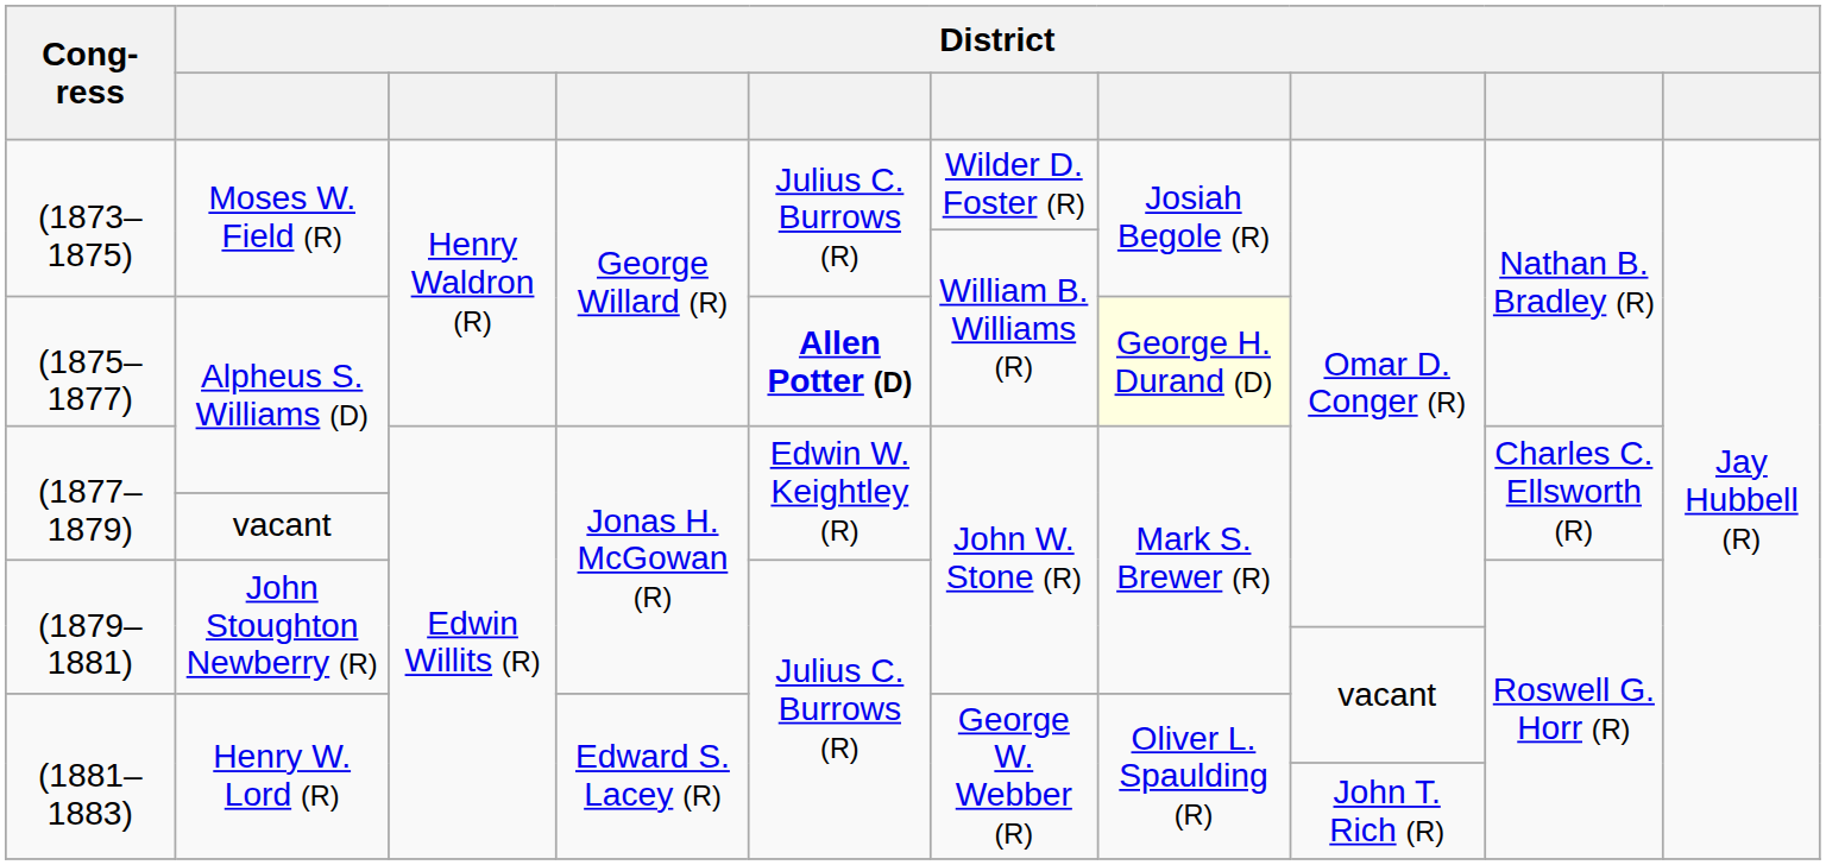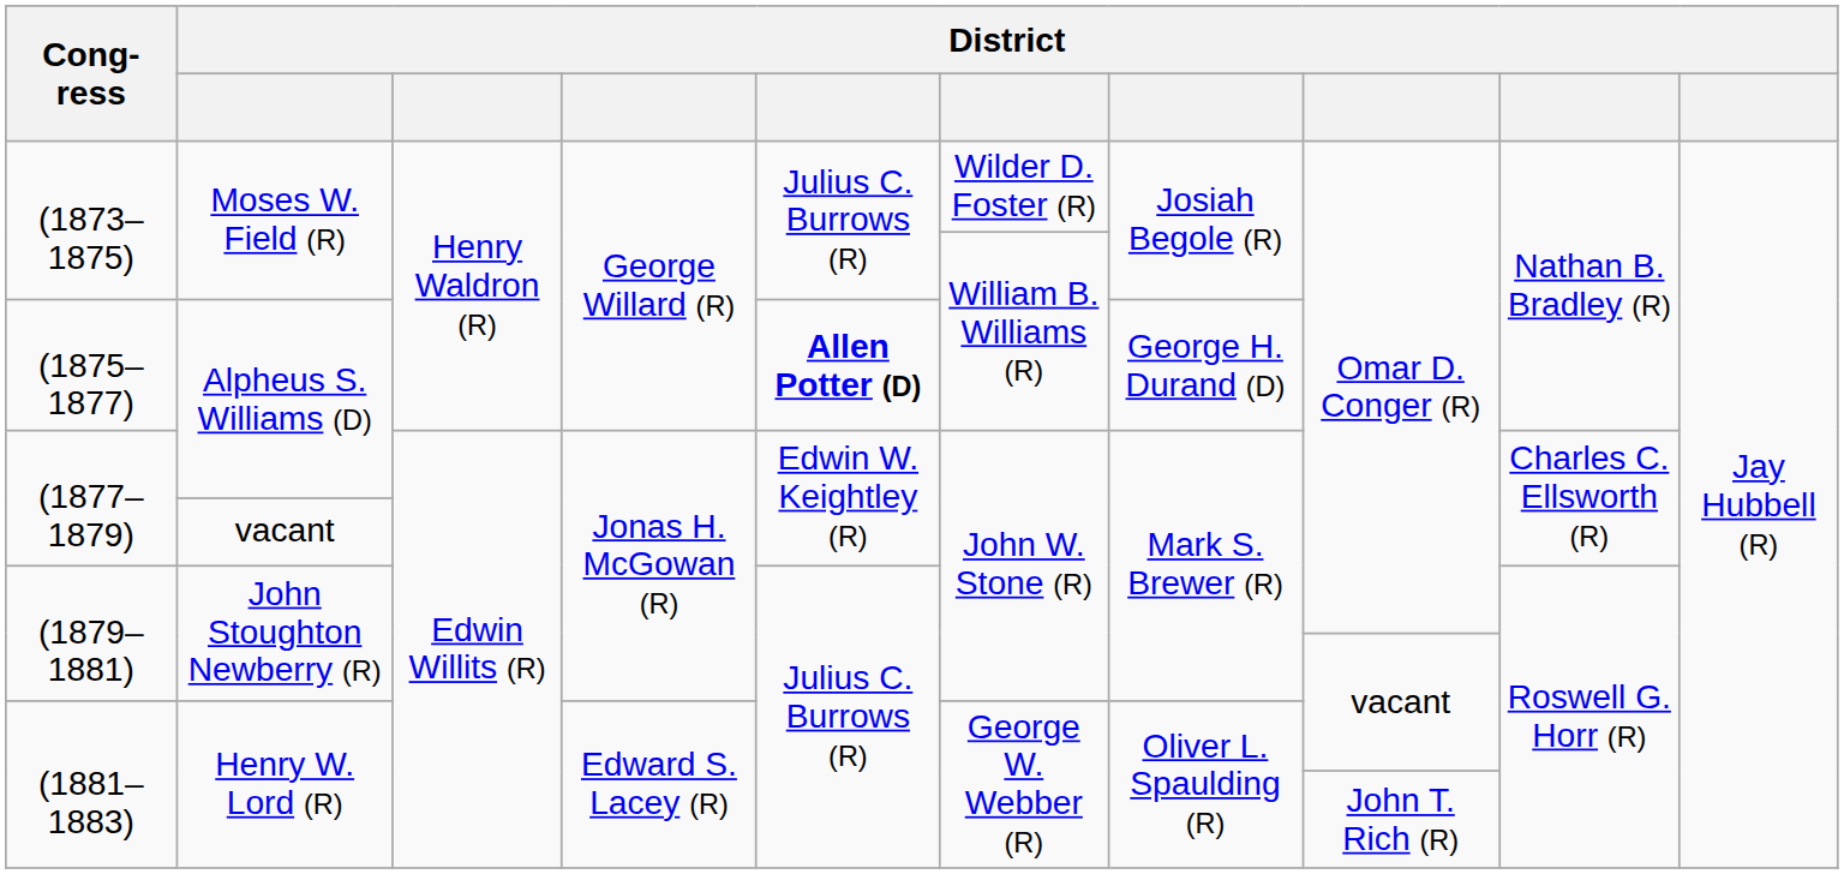(1875–1877) | column 7: lightyellow background -> no background
